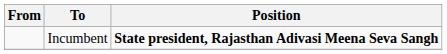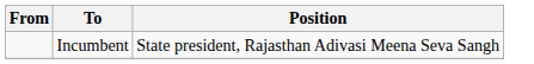Incumbent | Position: bold -> normal
